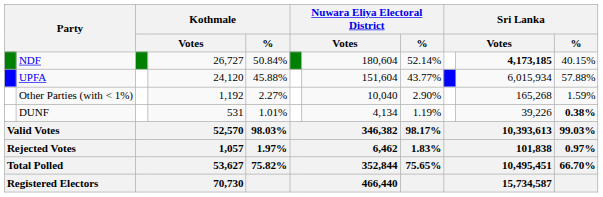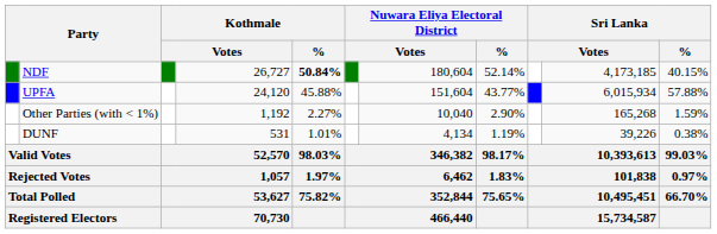NDF | Kothmale / %: normal -> bold
NDF | column 10: bold -> normal
DUNF | Sri Lanka / %: bold -> normal
